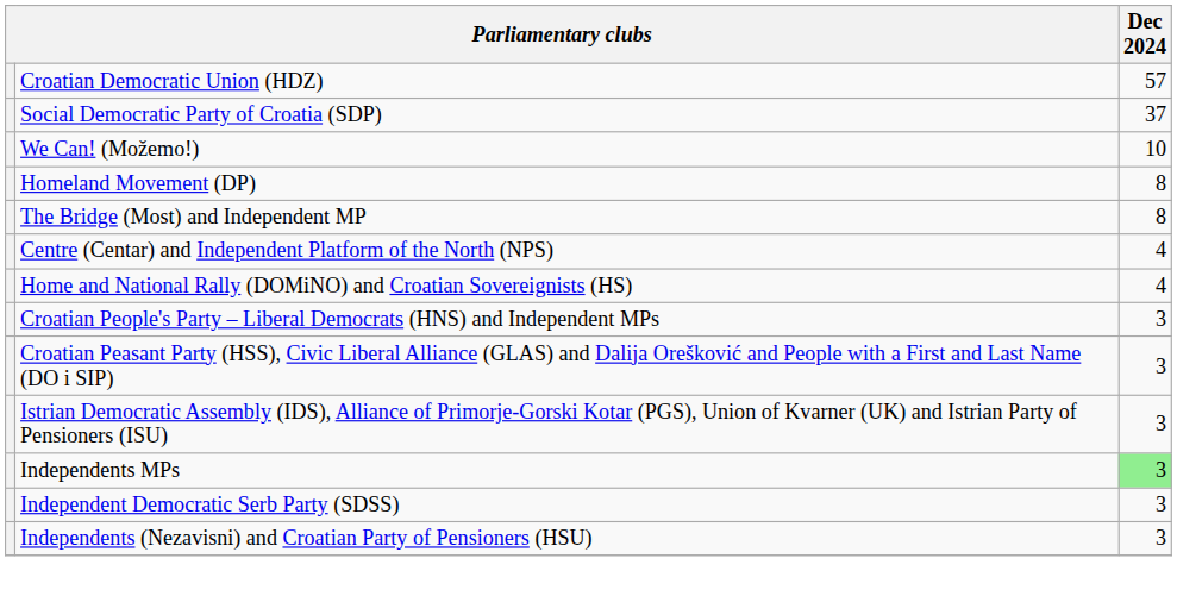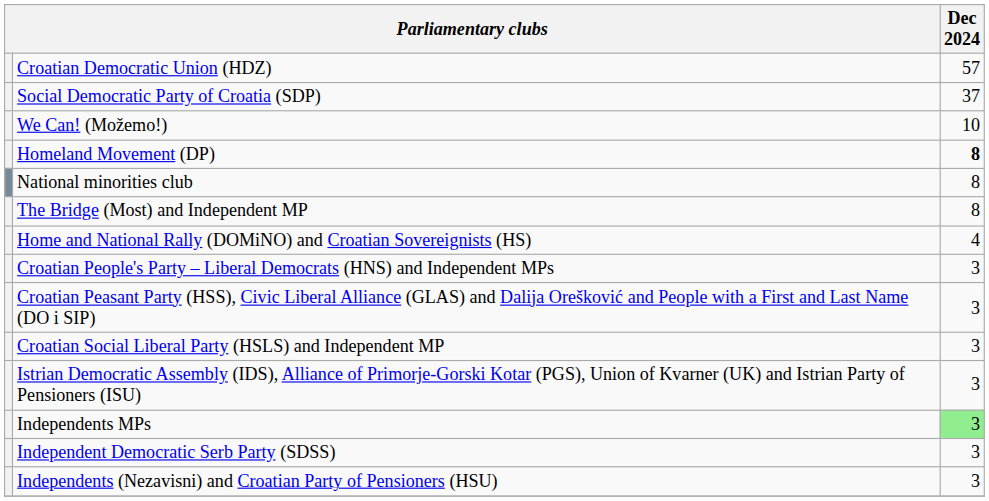Homeland Movement (DP) | Dec 2024: normal -> bold
+ row: National minorities club | 8
- row: Centre (Centar) and Independent Platform of the North (NPS) | 4
+ row: Croatian Social Liberal Party (HSLS) and Independent MP | 3
